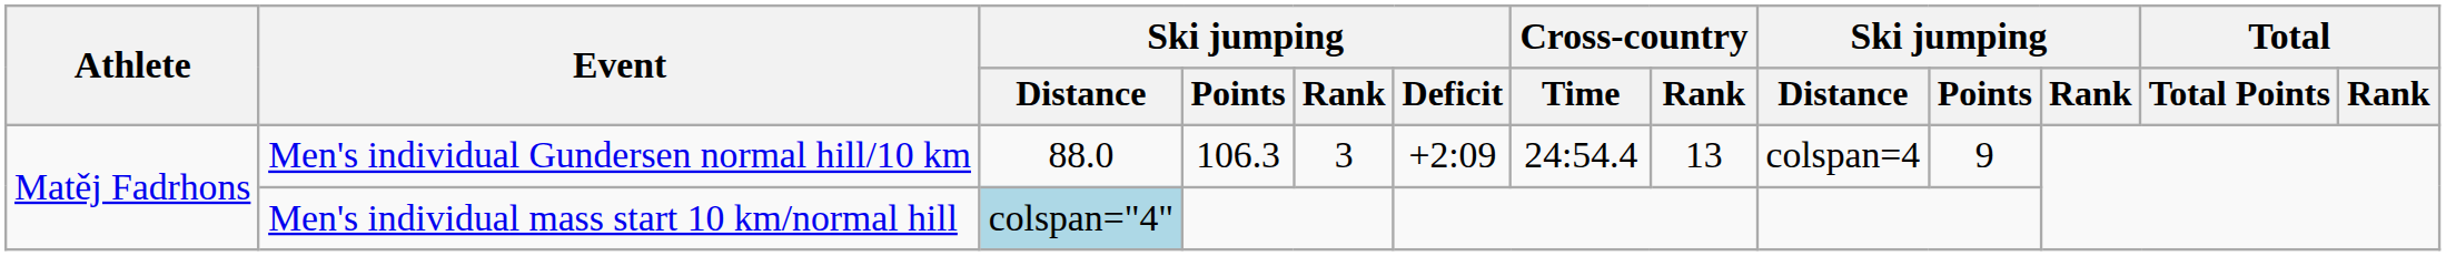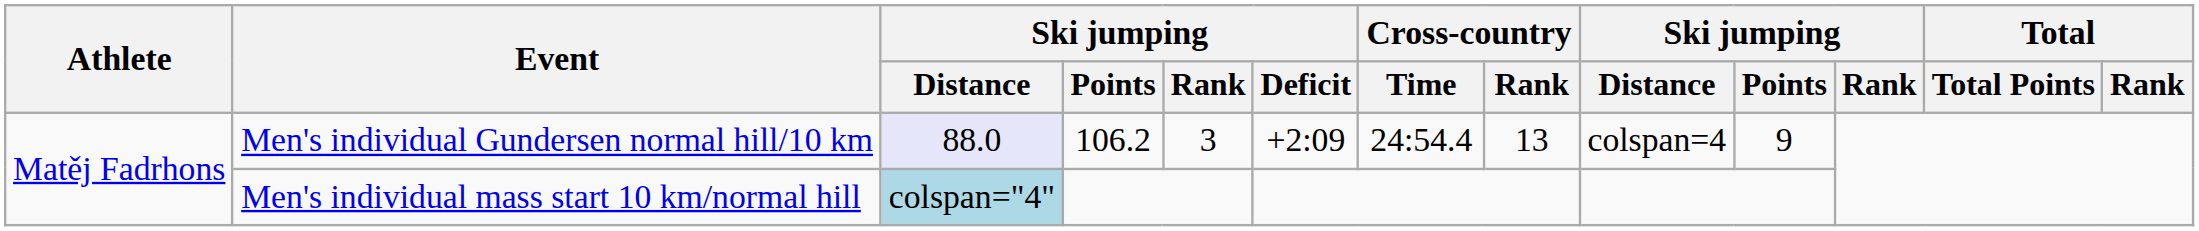Men's individual Gundersen normal hill/10 km | column 3: no background -> lavender background
Men's individual Gundersen normal hill/10 km | column 4: 106.3 -> 106.2
